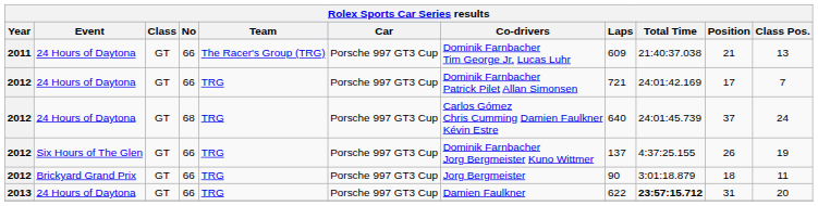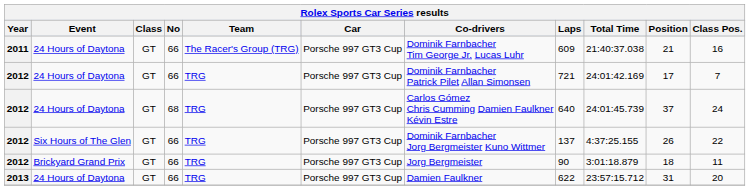2011 | Class Pos.: 13 -> 16
2012 / Six Hours of The Glen | Class Pos.: 19 -> 22
2013 | Total Time: bold -> normal
